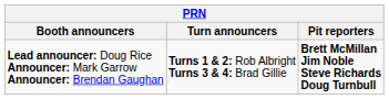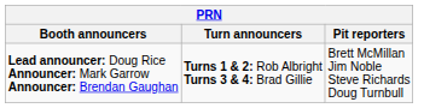row 3 | Pit reporters: bold -> normal
